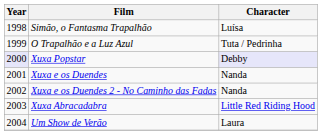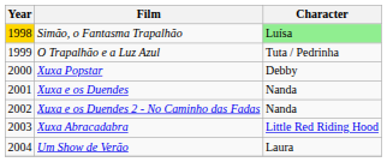Simão, o Fantasma Trapalhão | Year: no background -> gold background
Simão, o Fantasma Trapalhão | Character: no background -> lightgreen background
Xuxa Popstar | Year: lavender background -> no background
Xuxa Popstar | Character: lavender background -> no background
